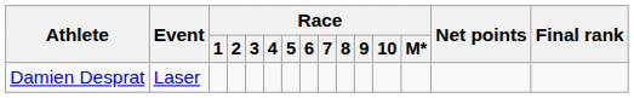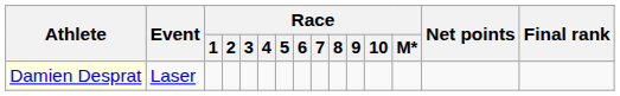Damien Desprat | Athlete: no background -> lightyellow background
